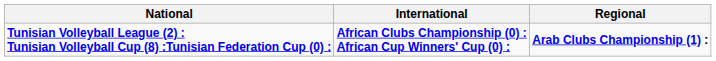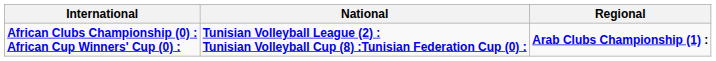columns swapped: National <-> International
